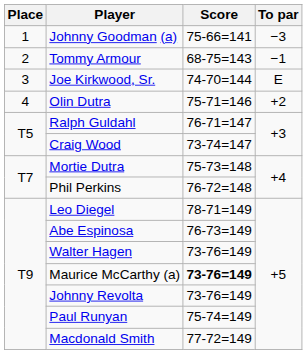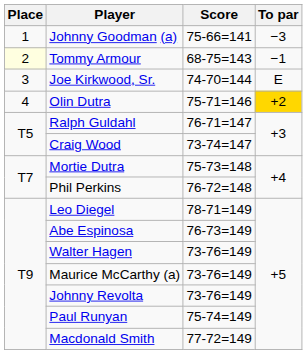Tommy Armour | Place: no background -> lightyellow background
Olin Dutra | To par: no background -> gold background
Maurice McCarthy (a) | Score: bold -> normal
